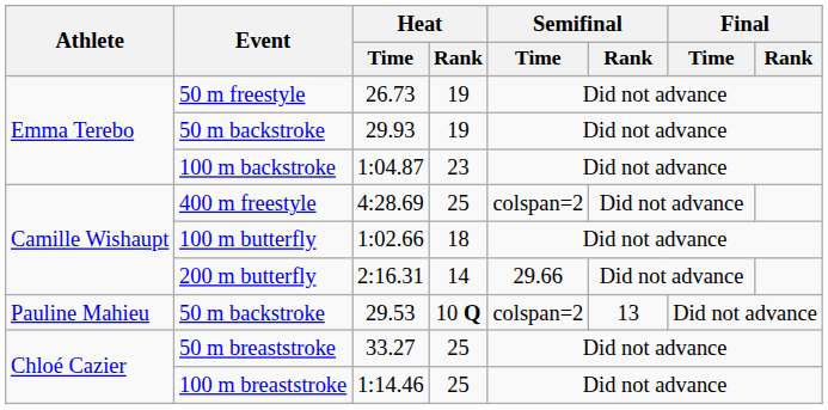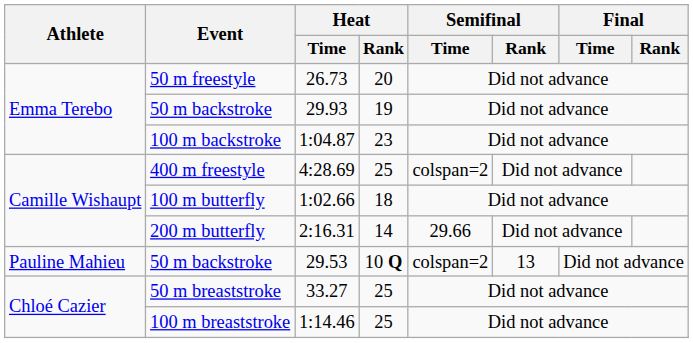26.73 | Heat / Rank: 19 -> 20
